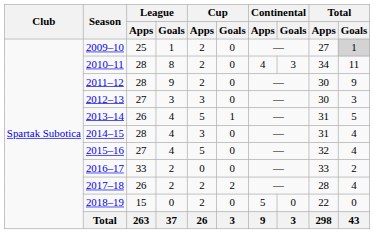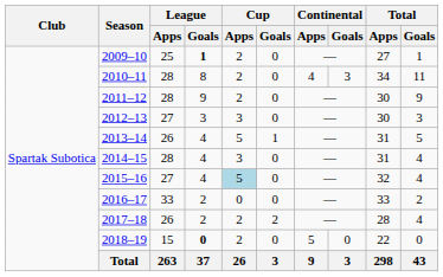2009–10 | League / Goals: normal -> bold
2009–10 | Total / Goals: lightgrey background -> no background
2015–16 | Cup / Apps: no background -> lightblue background
2018–19 | League / Goals: normal -> bold
